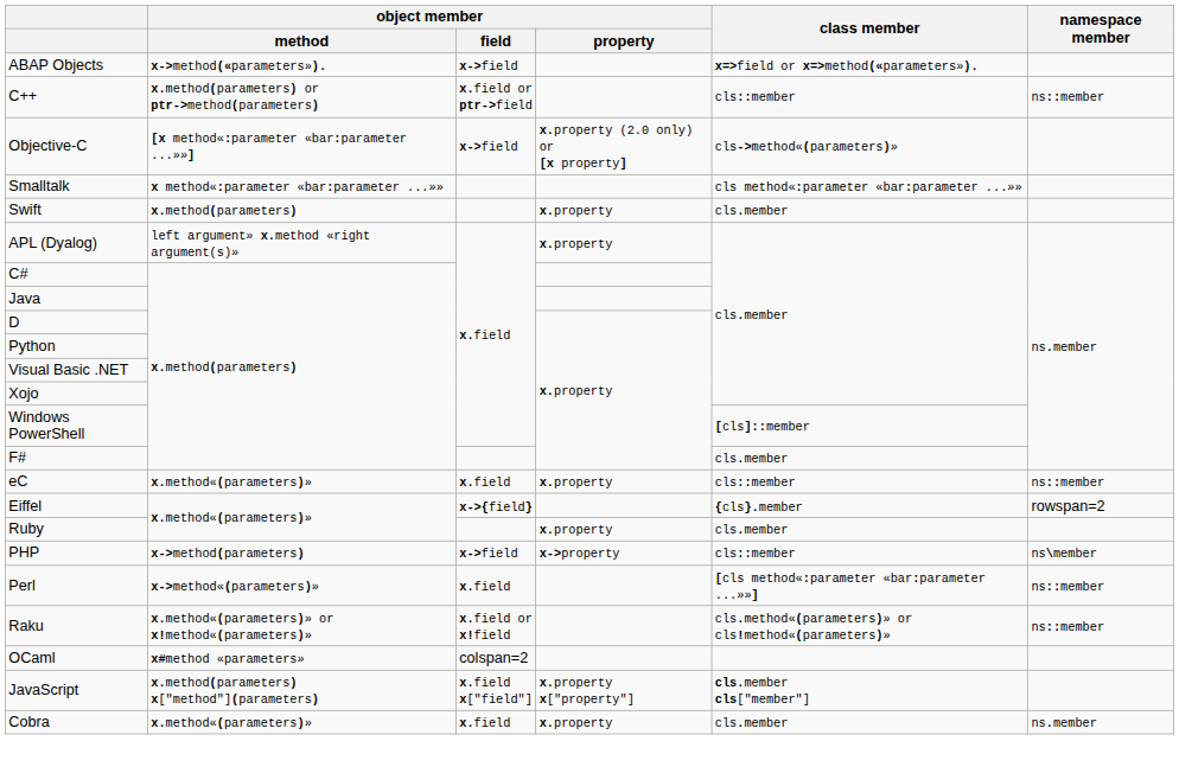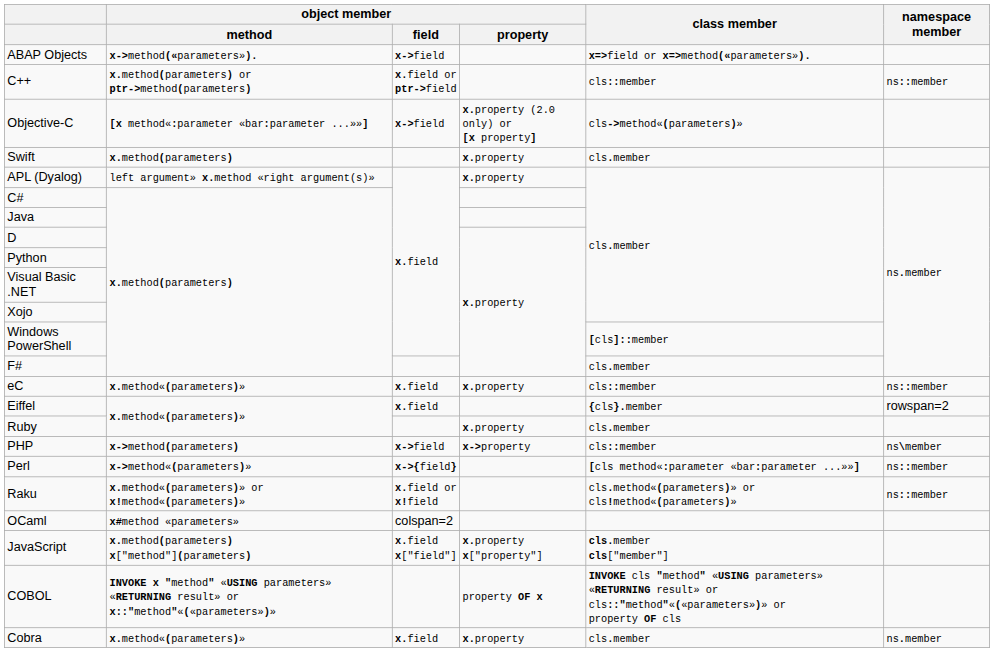- row: Smalltalk | x method«:parameter «bar:parameter ...»» | cls method«:parameter «bar:parameter ...»»
Eiffel | object member / field: x->{field} -> x.field
Perl | object member / field: x.field -> x->{field}
+ row: COBOL | INVOKE x "method" «USING parameters» «RETURNING result» or x::"method"«(«parameters»)» | property OF x | INVOKE cls "method" «USING parameters» «RETURNING result» or cls::"method"«(«parameters»)» or property OF cls
